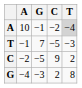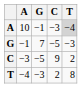row 2 | C: −2 -> −3
row 3 | column 1: T -> G
row 4 | A: −2 -> −3
row 5 | column 1: G -> T
